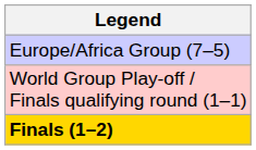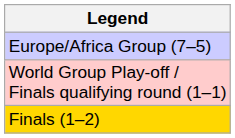row 4 | column 1: bold -> normal
